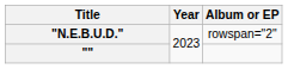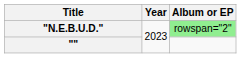"N.E.B.U.D." | Album or EP: no background -> lightgreen background
